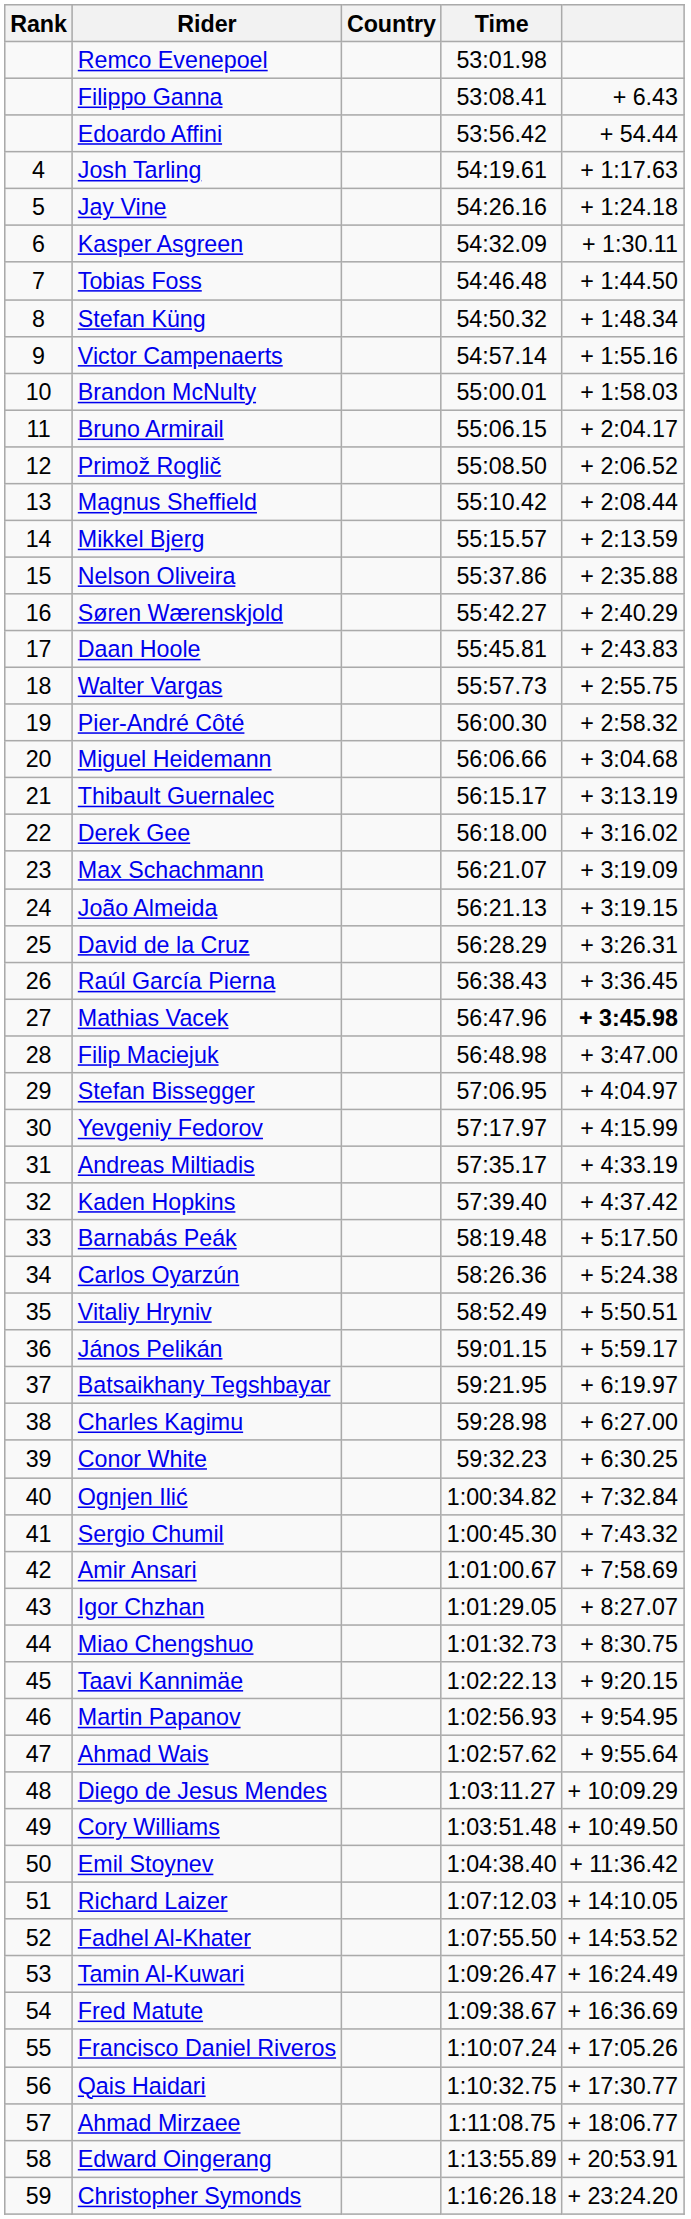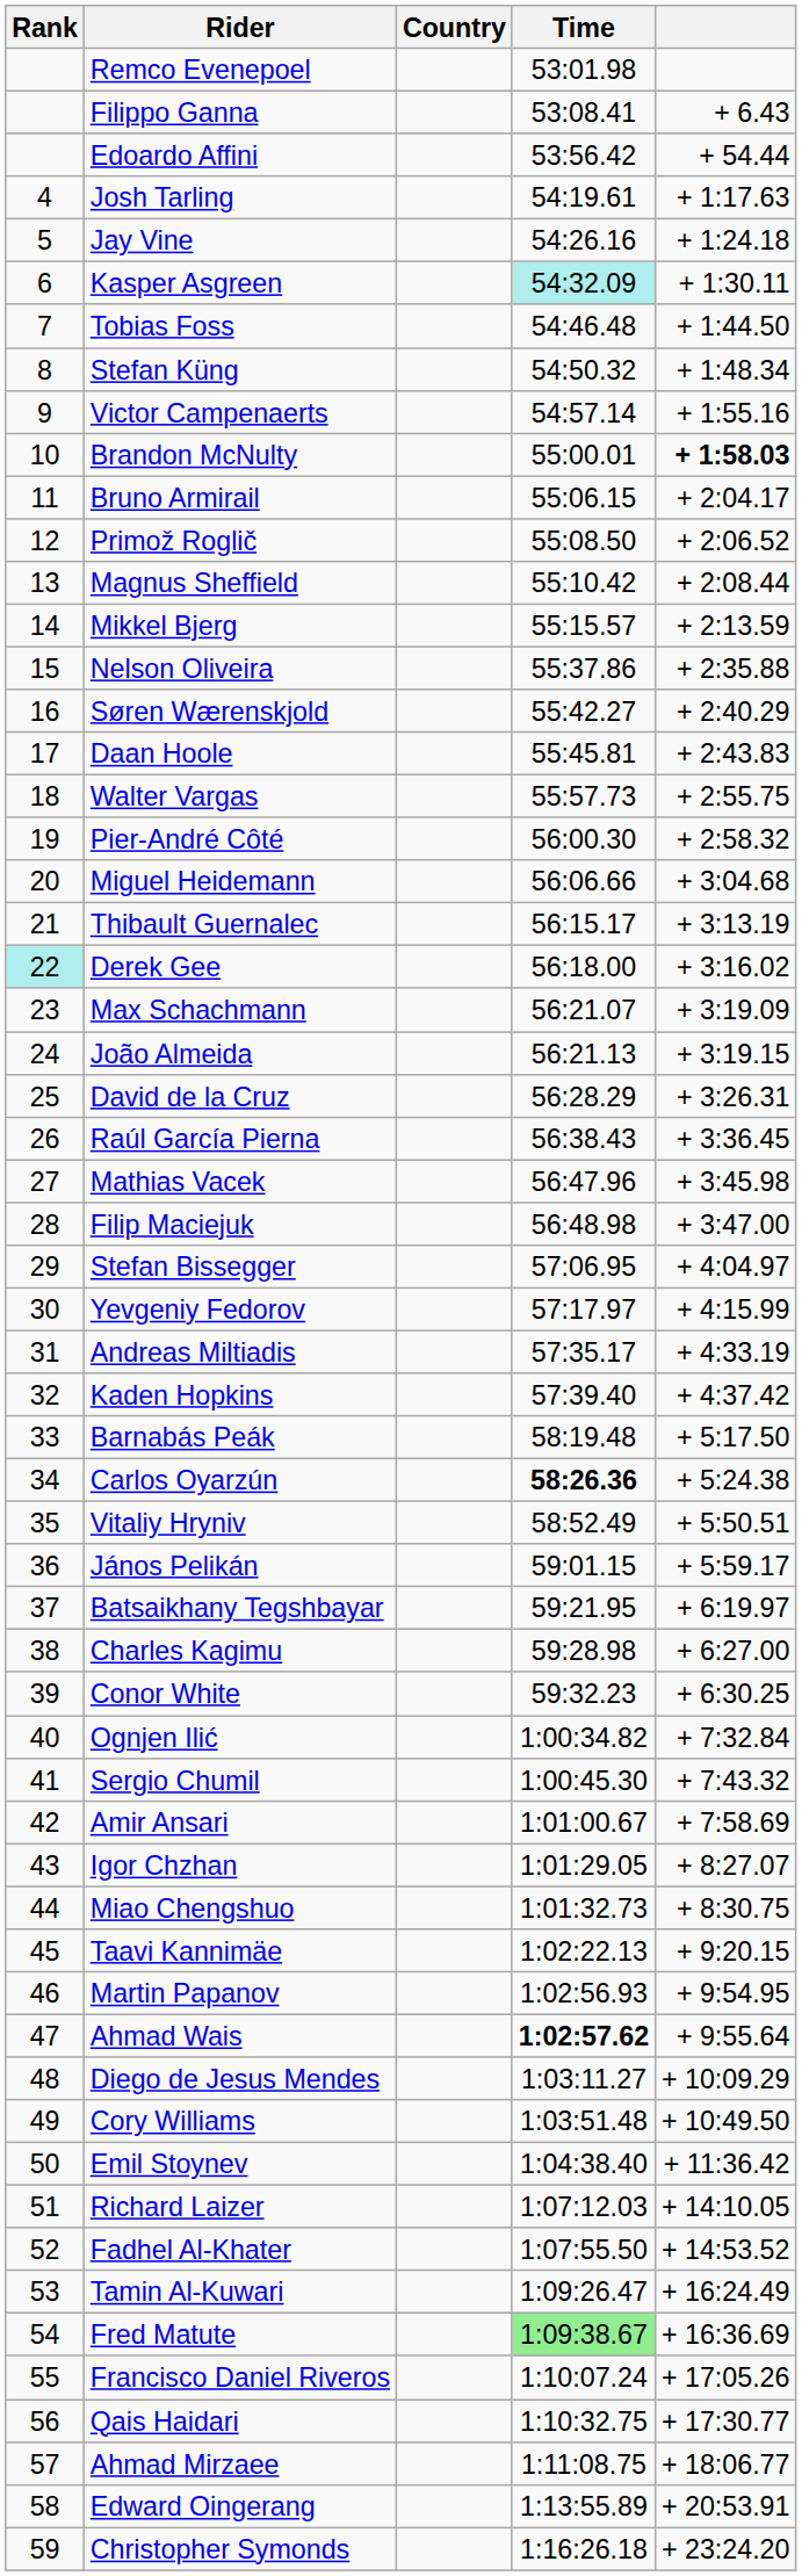Kasper Asgreen | Time: no background -> paleturquoise background
Brandon McNulty | column 5: normal -> bold
Derek Gee | Rank: no background -> paleturquoise background
Mathias Vacek | column 5: bold -> normal
Carlos Oyarzún | Time: normal -> bold
Ahmad Wais | Time: normal -> bold
Fred Matute | Time: no background -> lightgreen background
